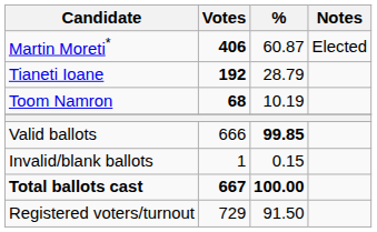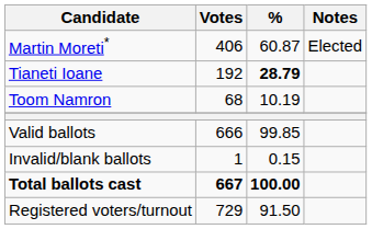Martin Moreti* | Votes: bold -> normal
Tianeti Ioane | Votes: bold -> normal
Tianeti Ioane | %: normal -> bold
Toom Namron | Votes: bold -> normal
Valid ballots | %: bold -> normal
